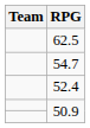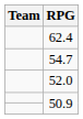row 2 | RPG: 62.5 -> 62.4
row 4 | RPG: 52.4 -> 52.0
